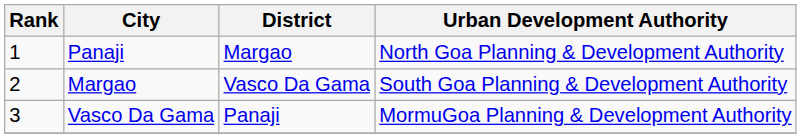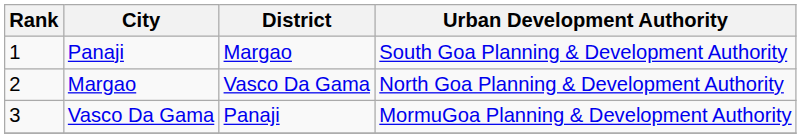row 2 | Urban Development Authority: North Goa Planning & Development Authority -> South Goa Planning & Development Authority
row 3 | Urban Development Authority: South Goa Planning & Development Authority -> North Goa Planning & Development Authority
